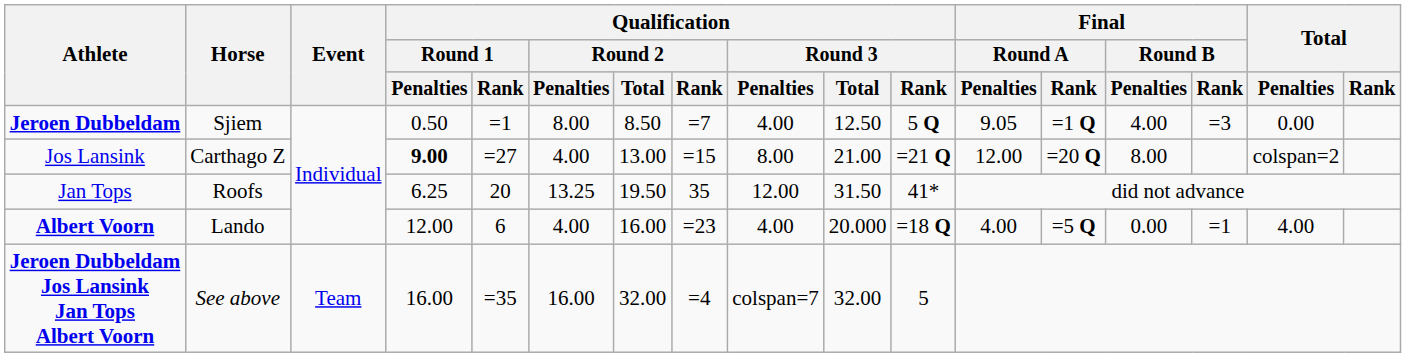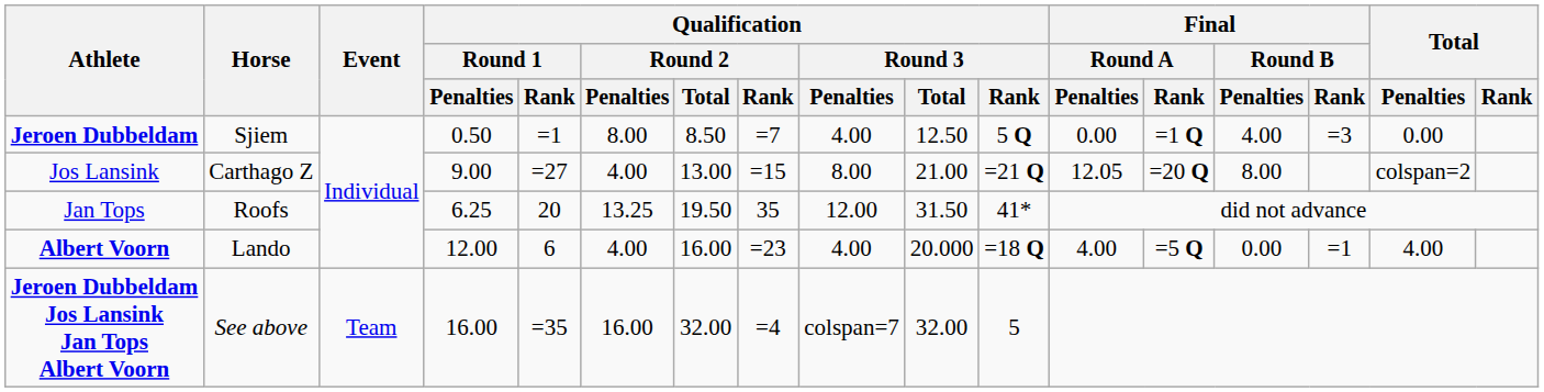Jeroen Dubbeldam | Final / Round A / Penalties: 9.05 -> 0.00
Jos Lansink | Qualification / Round 1 / Penalties: bold -> normal
Jos Lansink | Final / Round A / Penalties: 12.00 -> 12.05
